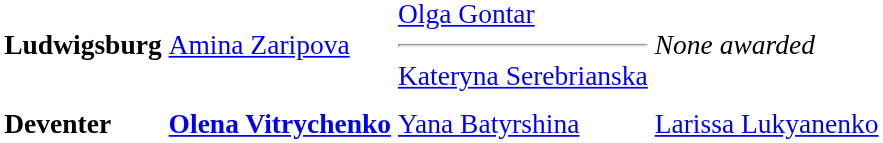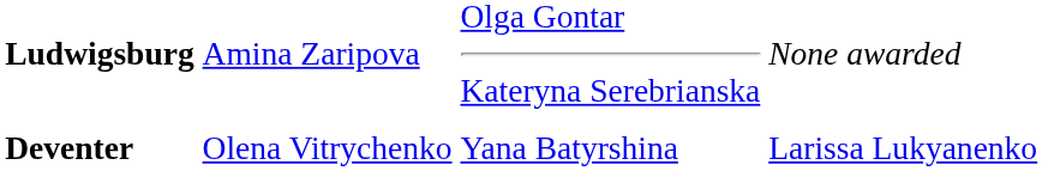Deventer | column 2: bold -> normal
